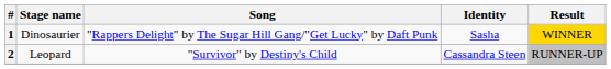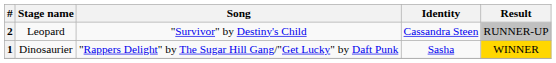rows swapped: 1 <-> 2
